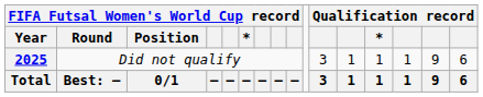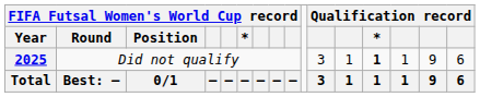2025 | Qualification record / *: normal -> bold
